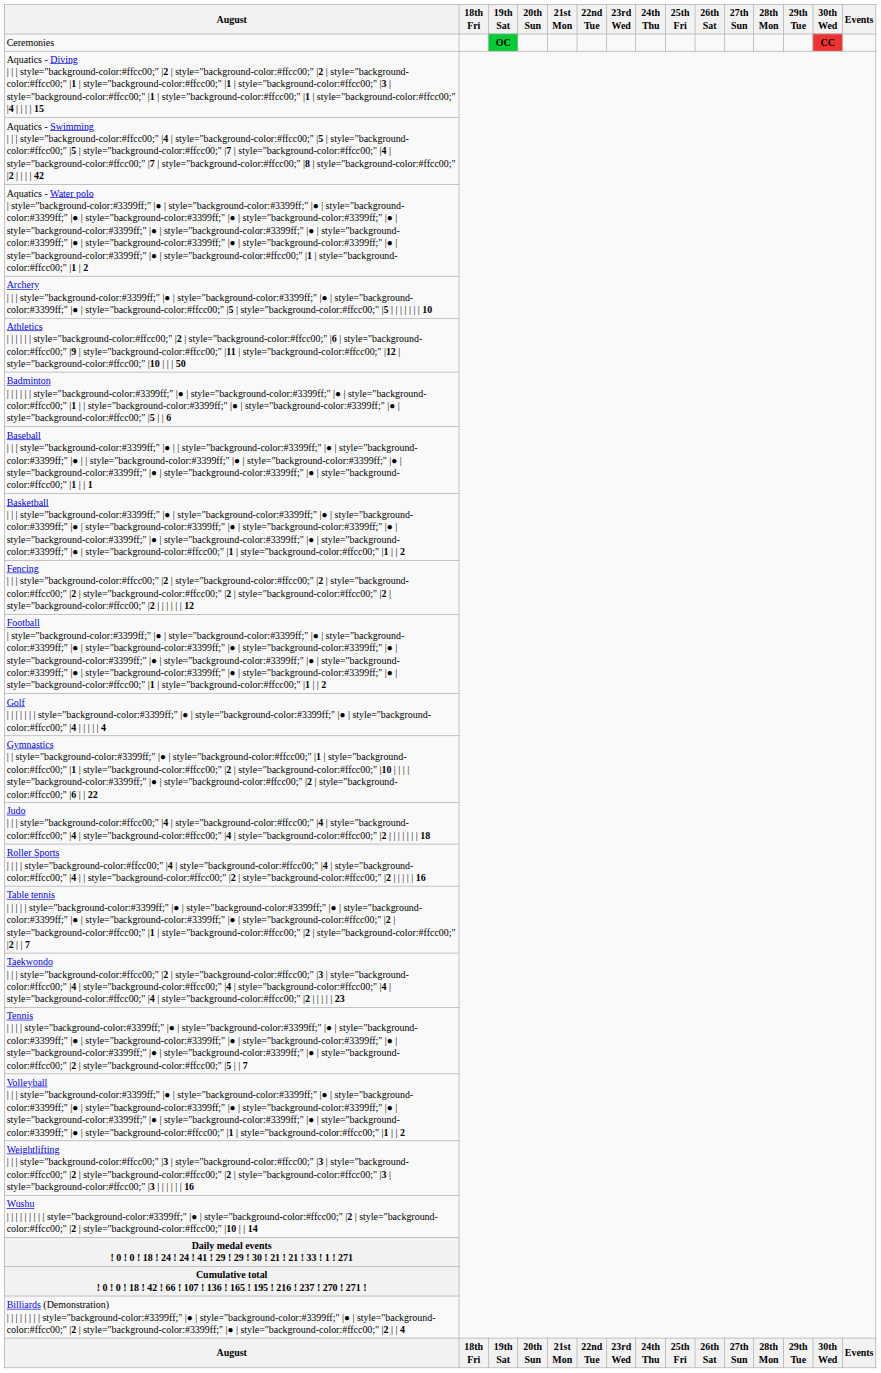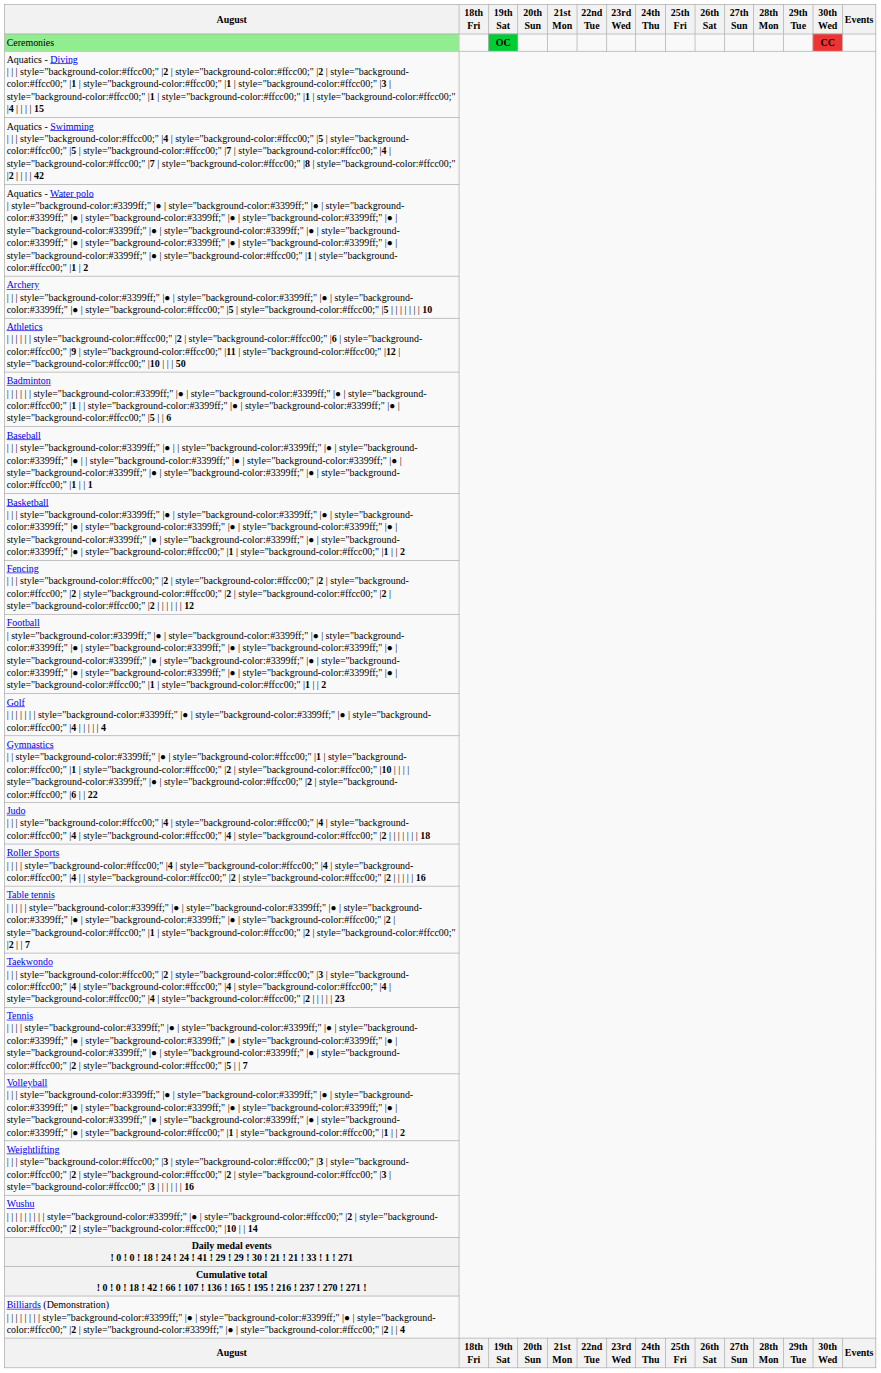Ceremonies | August: no background -> lightgreen background
